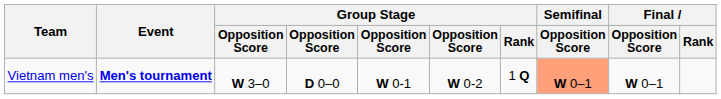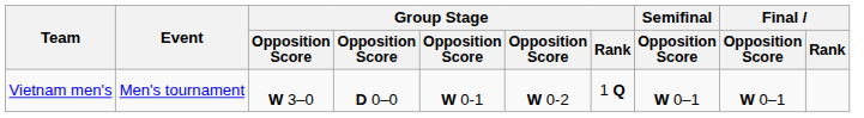Vietnam men's | Event: bold -> normal
Vietnam men's | Semifinal / Opposition Score: lightsalmon background -> no background
